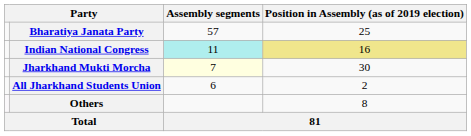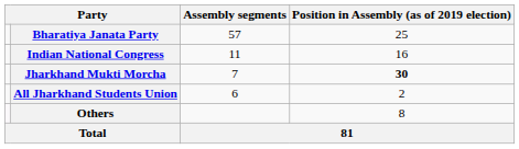Indian National Congress | Assembly segments: paleturquoise background -> no background
Indian National Congress | Position in Assembly (as of 2019 election): khaki background -> no background
Jharkhand Mukti Morcha | Assembly segments: lightyellow background -> no background
Jharkhand Mukti Morcha | Position in Assembly (as of 2019 election): normal -> bold
